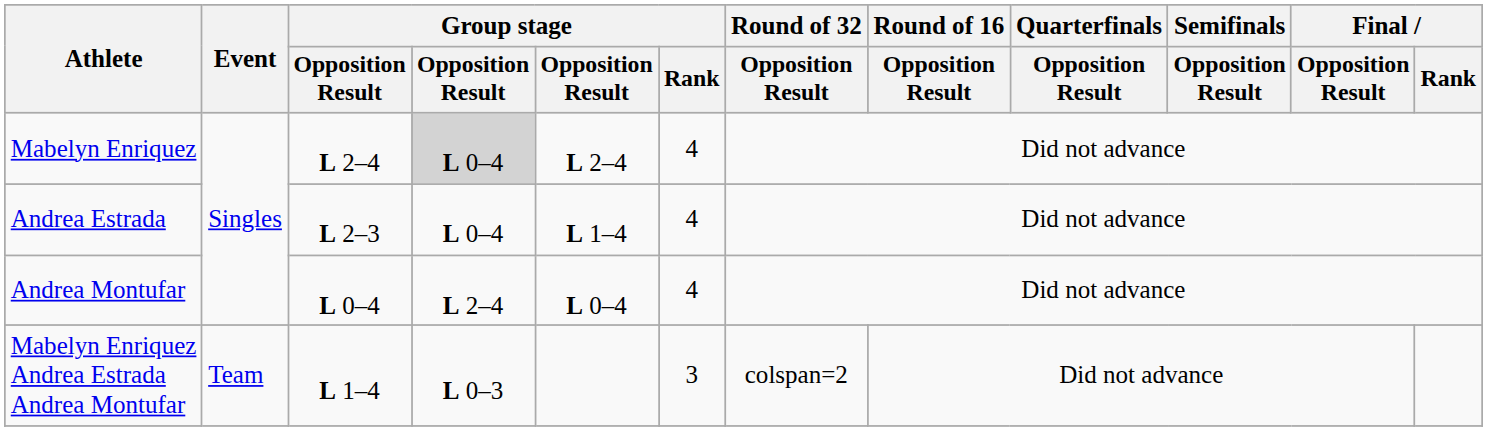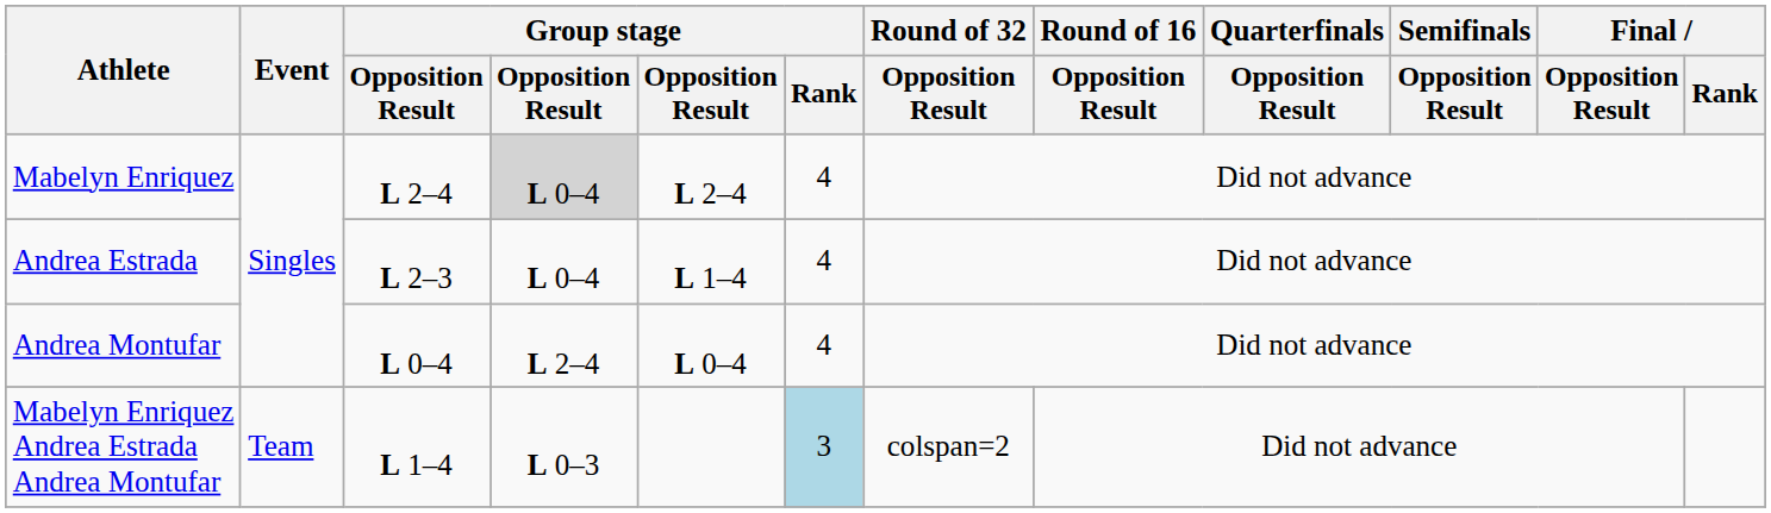Mabelyn Enriquez Andrea Estrada Andrea Montufar | Group stage / Rank: no background -> lightblue background
